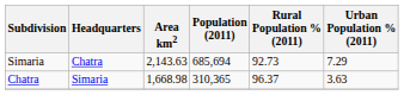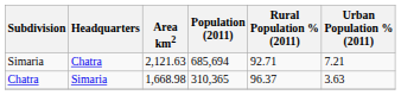row 2 | Area km2: 2,143.63 -> 2,121.63
row 2 | Rural Population % (2011): 92.73 -> 92.71
row 2 | Urban Population % (2011): 7.29 -> 7.21
